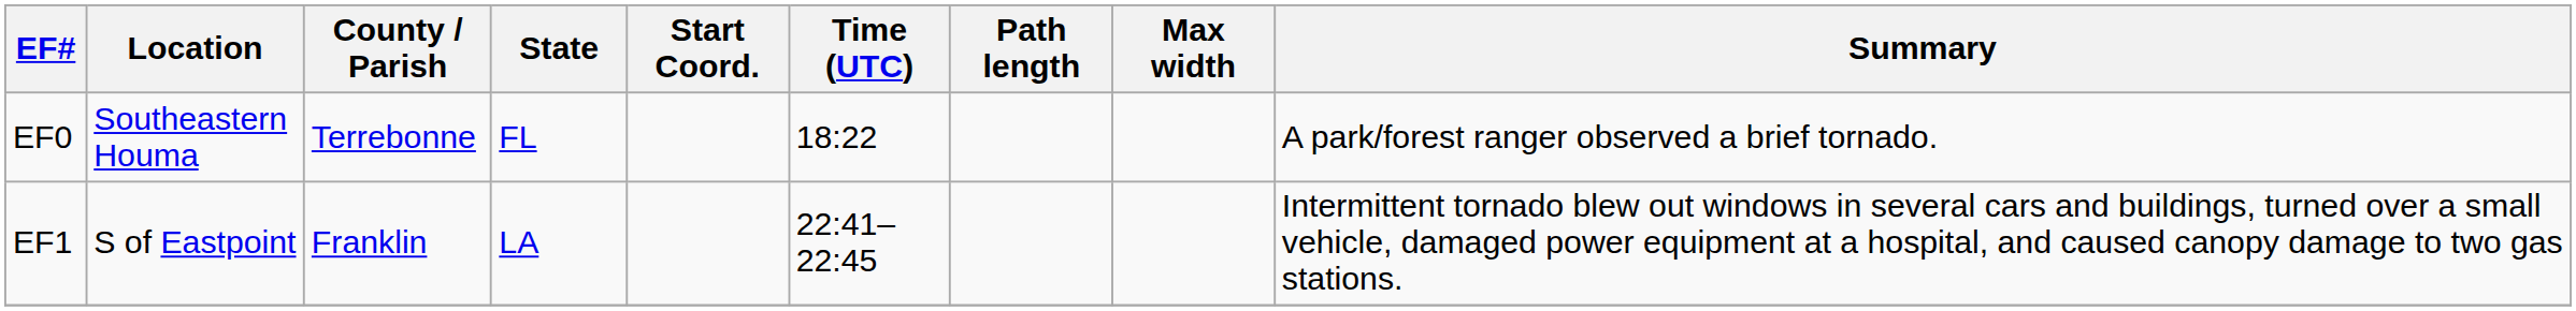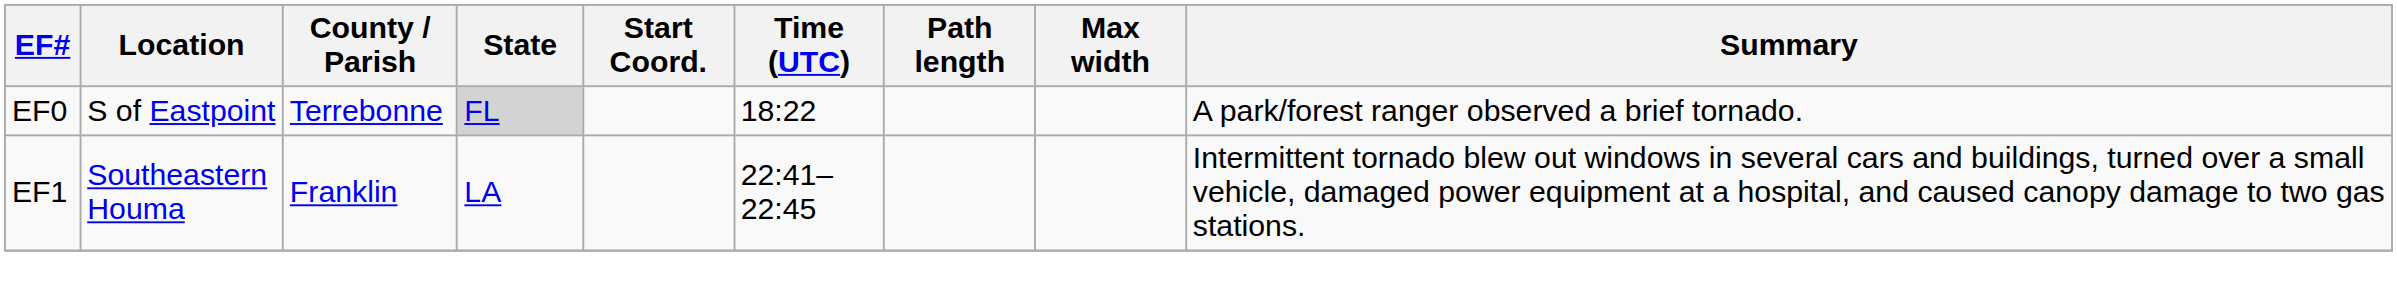EF0 | Location: Southeastern Houma -> S of Eastpoint
EF0 | State: no background -> lightgrey background
EF1 | Location: S of Eastpoint -> Southeastern Houma
